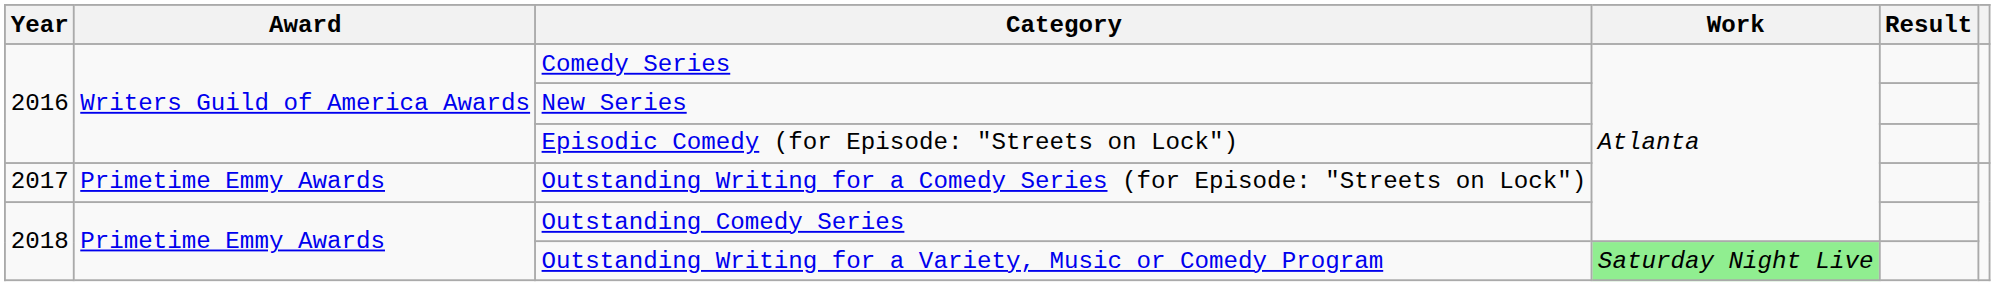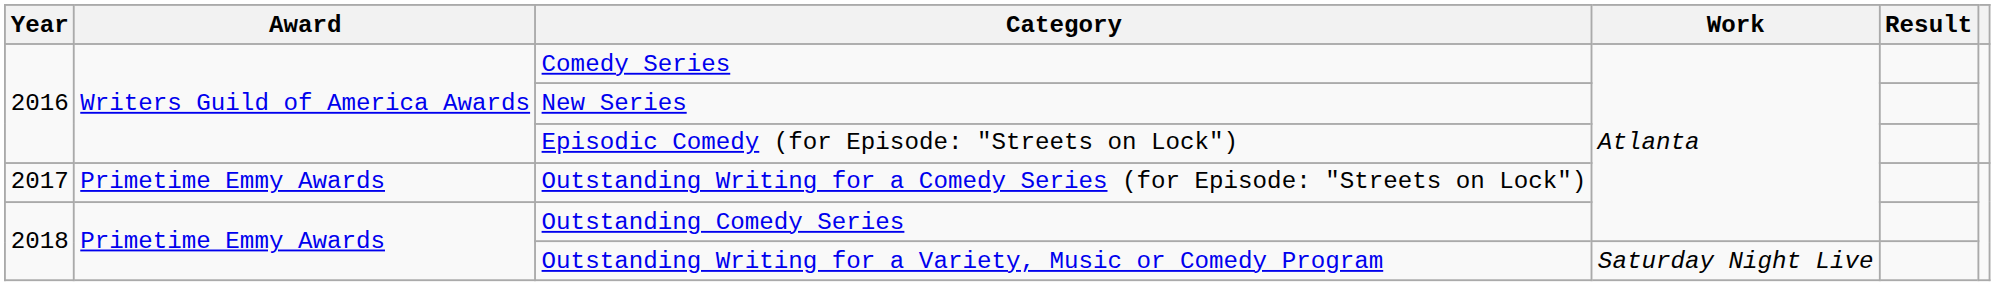Outstanding Writing for a Variety, Music or Comedy Program | Work: lightgreen background -> no background
